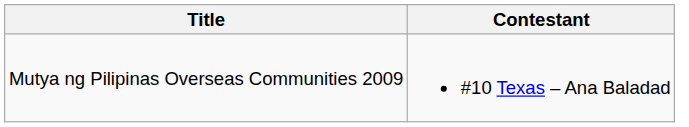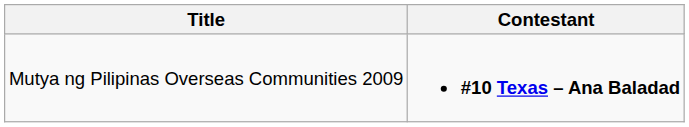Mutya ng Pilipinas Overseas Communities 2009 | Contestant: normal -> bold
